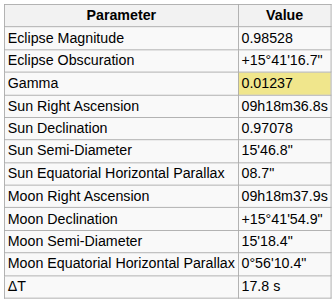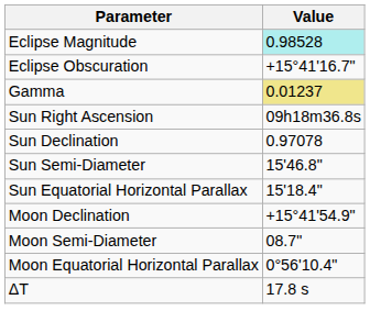Eclipse Magnitude | Value: no background -> paleturquoise background
Sun Equatorial Horizontal Parallax | Value: 08.7" -> 15'18.4"
- row: Moon Right Ascension | 09h18m37.9s
Moon Semi-Diameter | Value: 15'18.4" -> 08.7"
